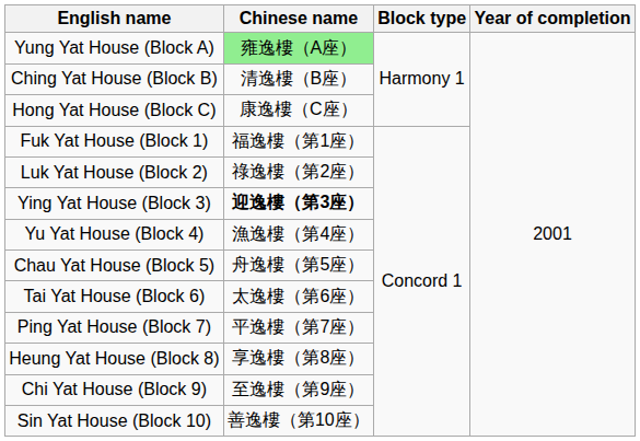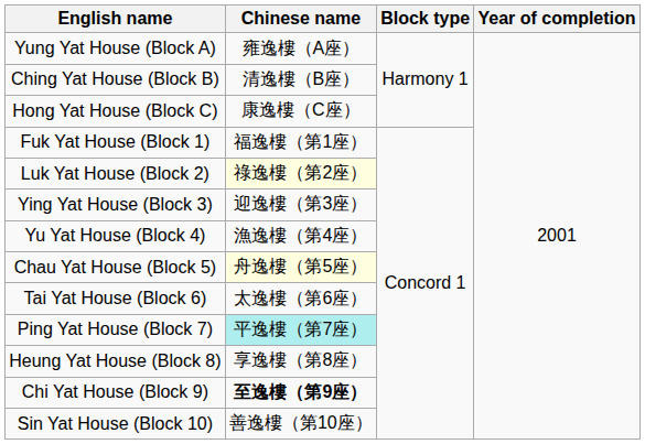Yung Yat House (Block A) | Chinese name: lightgreen background -> no background
Luk Yat House (Block 2) | Chinese name: no background -> lightyellow background
Ying Yat House (Block 3) | Chinese name: bold -> normal
Chau Yat House (Block 5) | Chinese name: no background -> lightyellow background
Ping Yat House (Block 7) | Chinese name: no background -> paleturquoise background
Chi Yat House (Block 9) | Chinese name: normal -> bold
